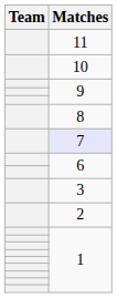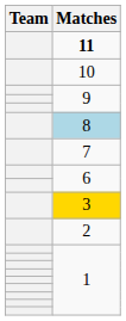row 2 | Matches: normal -> bold
row 7 | Matches: no background -> lightblue background
row 8 | Matches: lavender background -> no background
row 11 | Matches: no background -> gold background
